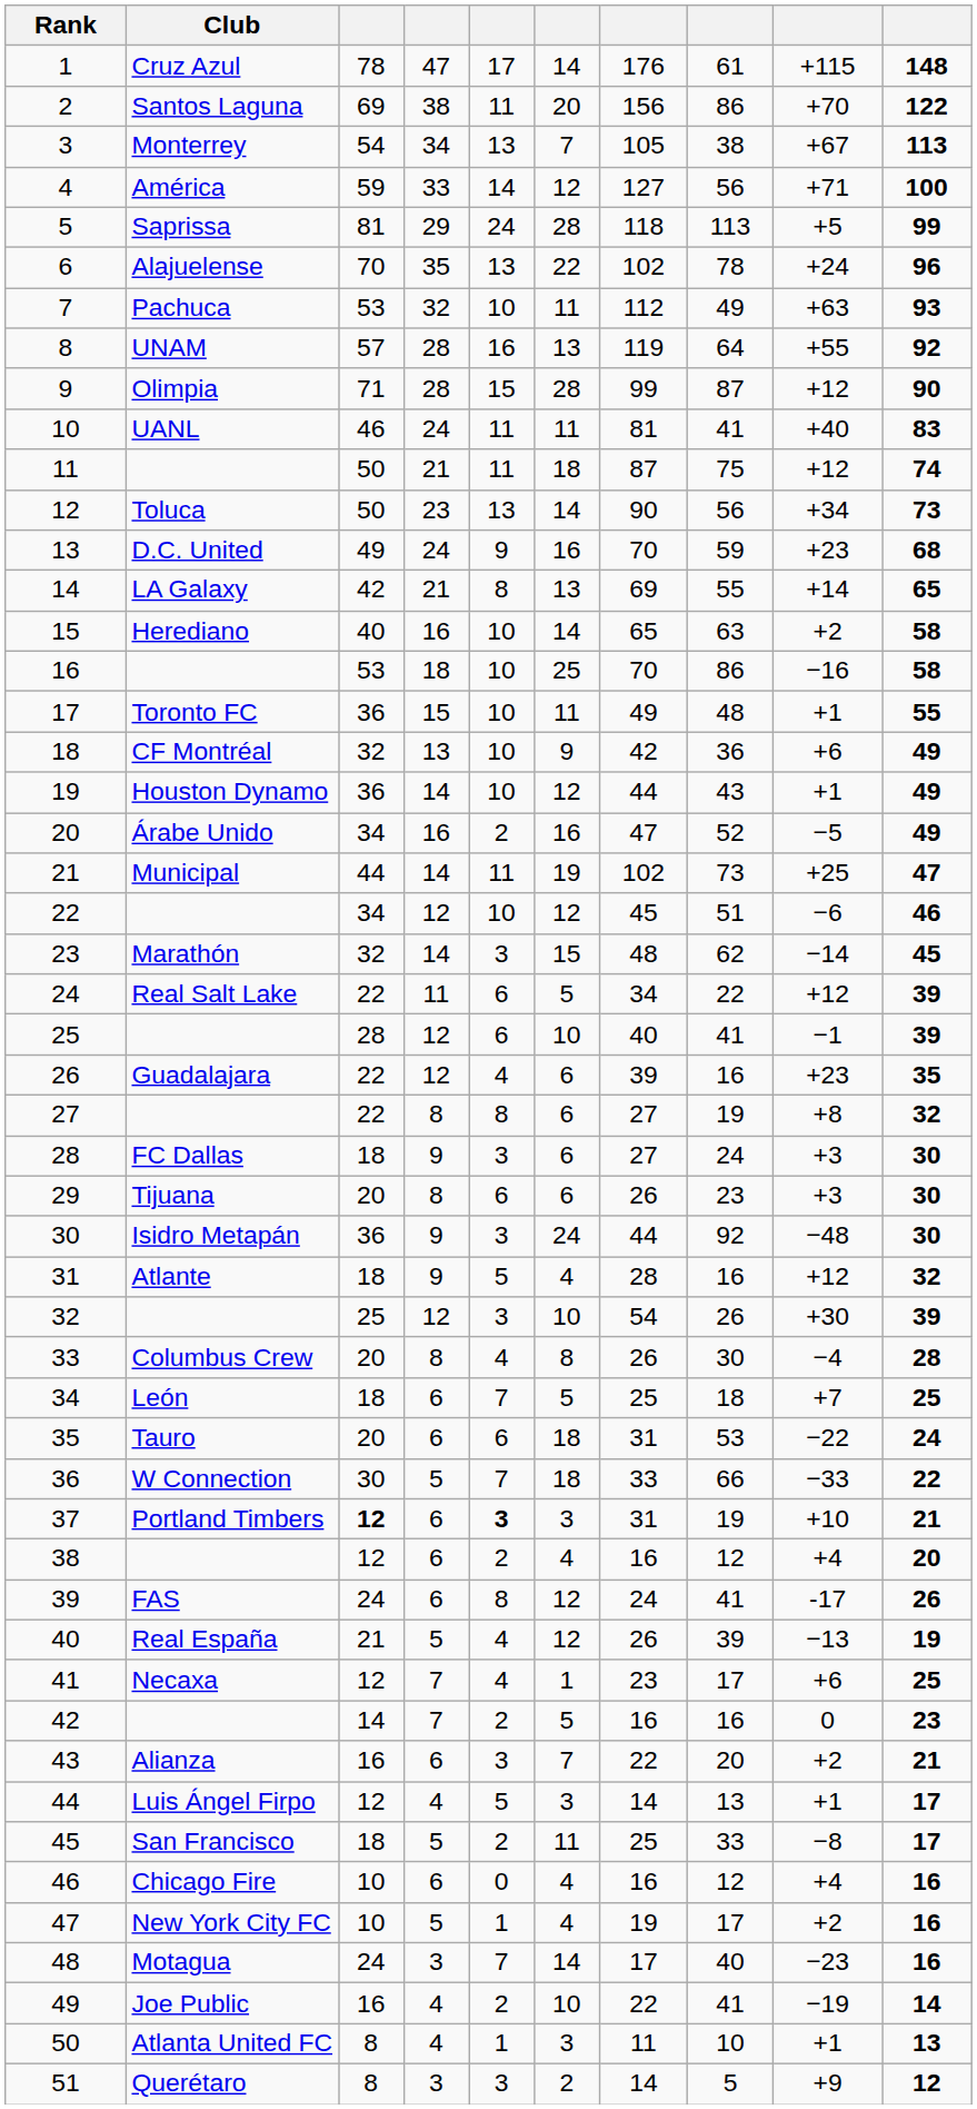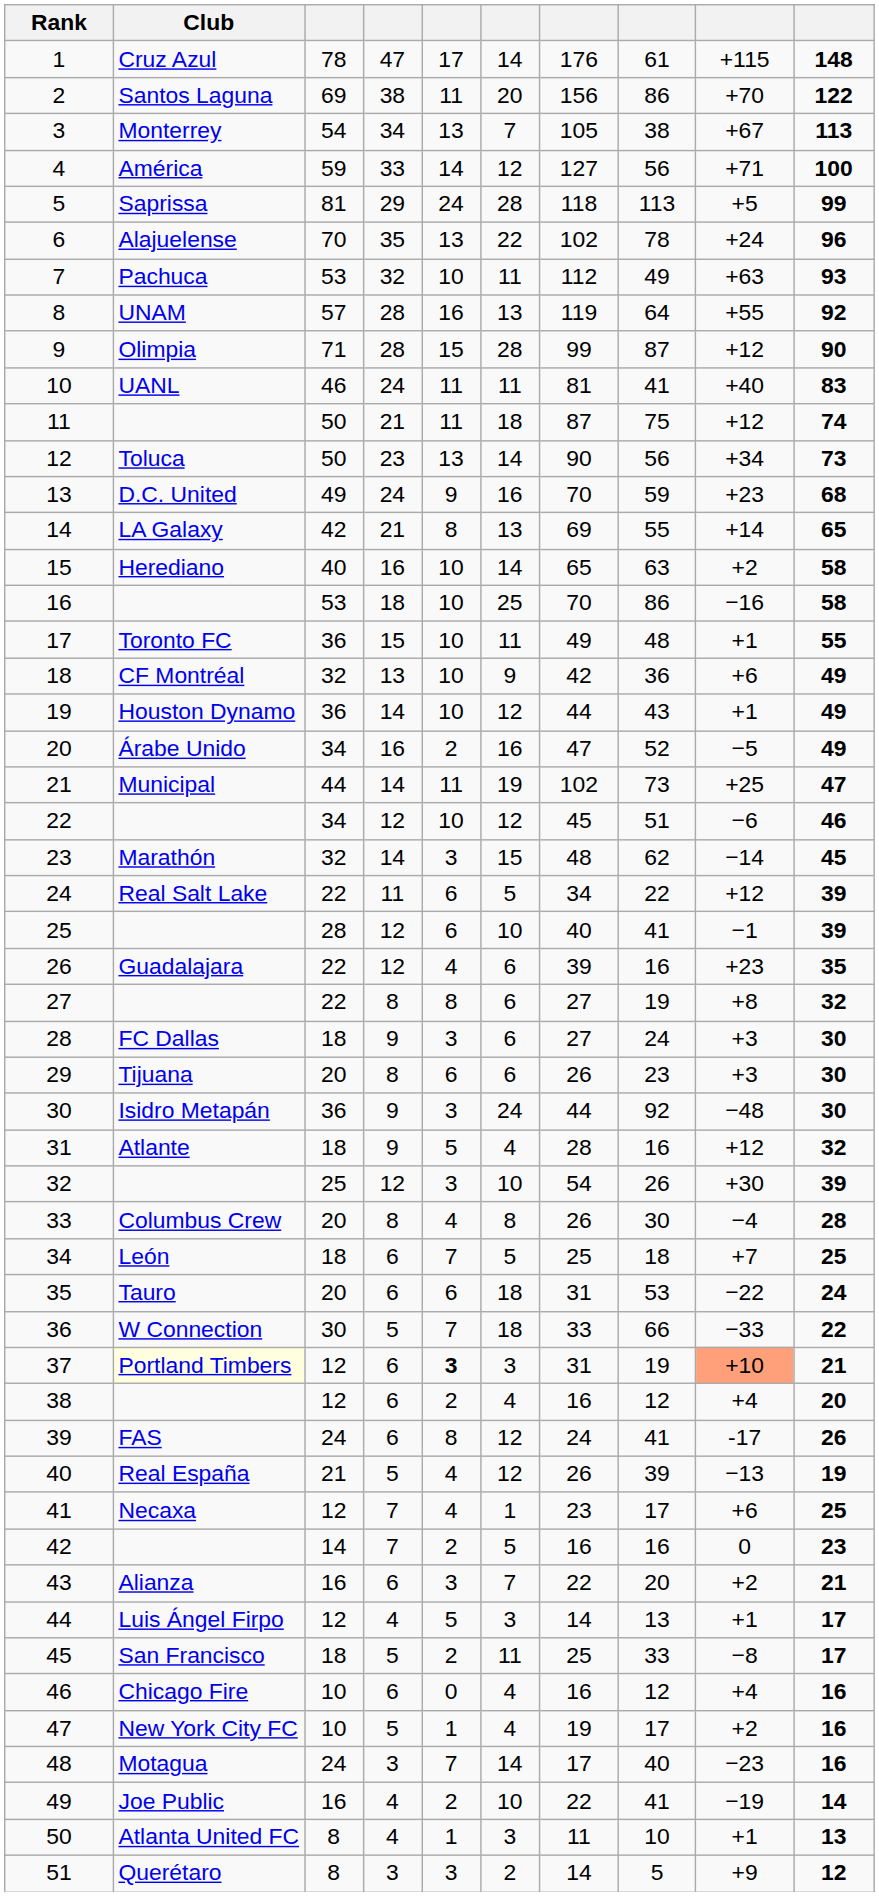37 | Club: no background -> lightyellow background
37 | column 3: bold -> normal
37 | column 9: no background -> lightsalmon background
